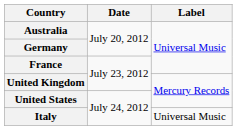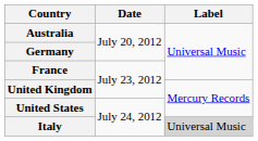Italy | Label: no background -> lightgrey background
